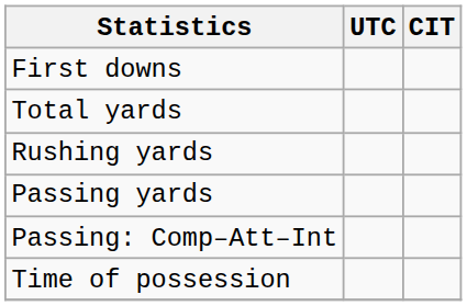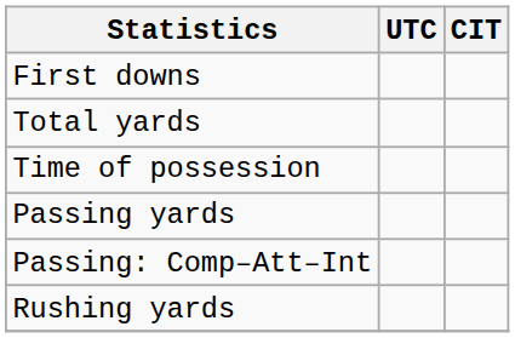rows swapped: Rushing yards <-> Time of possession
